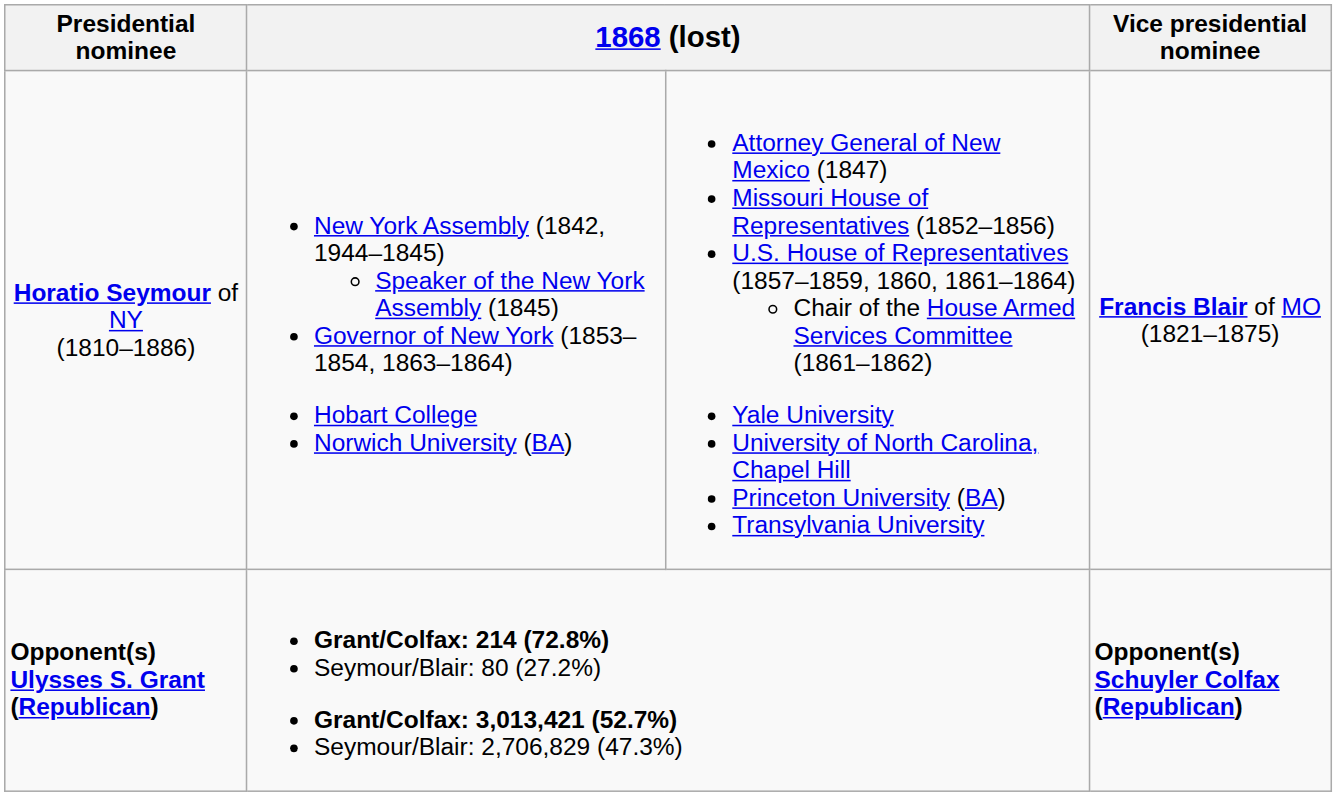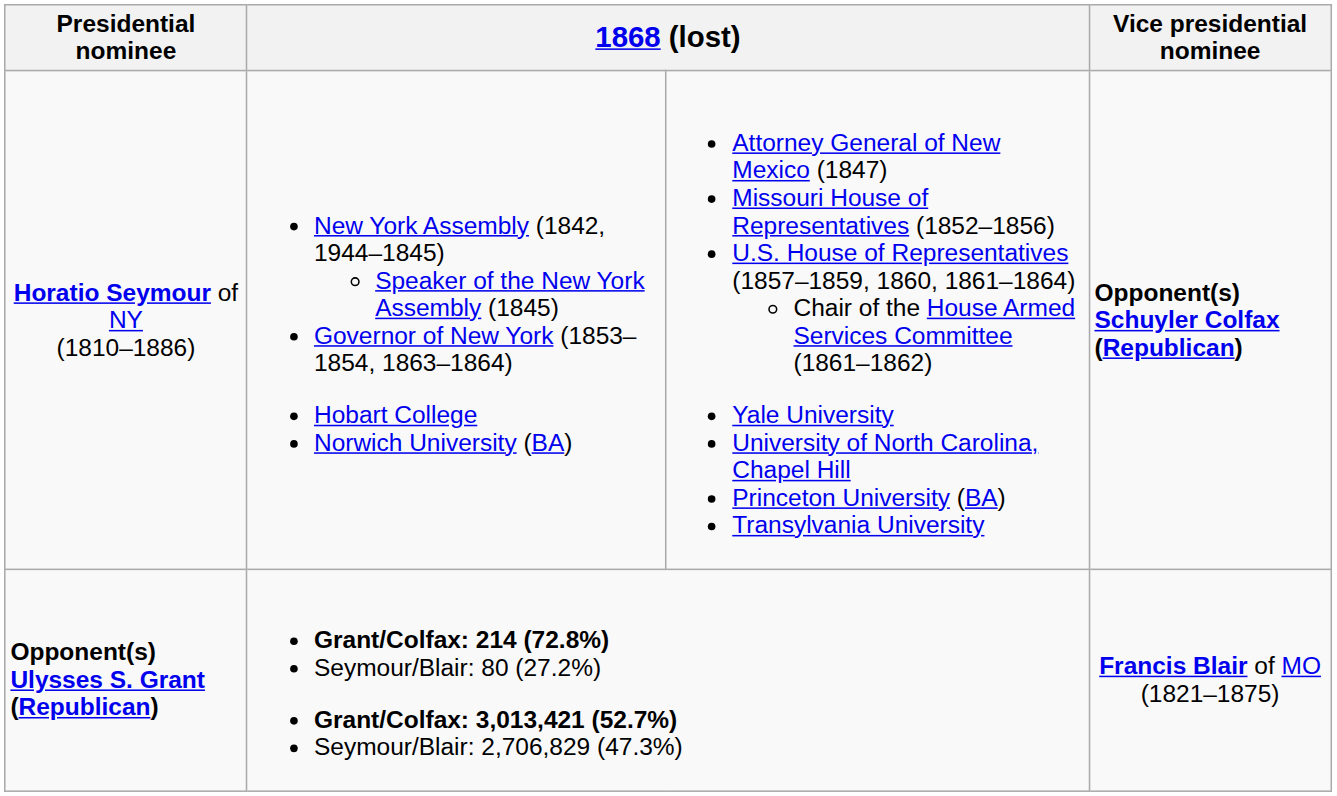Horatio Seymour of NY (1810–1886) | Vice presidential nominee: Francis Blair of MO (1821–1875) -> Opponent(s) Schuyler Colfax (Republican)
Opponent(s) Ulysses S. Grant (Republican) | Vice presidential nominee: Opponent(s) Schuyler Colfax (Republican) -> Francis Blair of MO (1821–1875)
